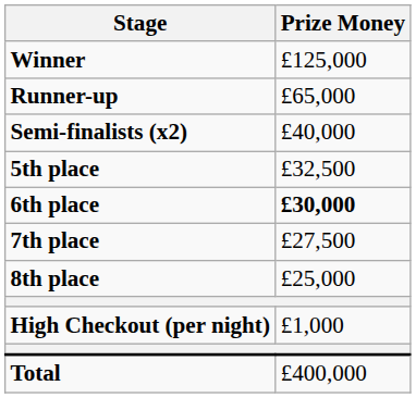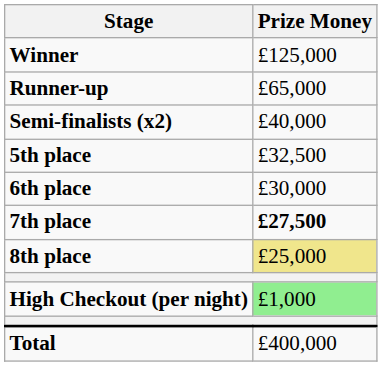6th place | Prize Money: bold -> normal
7th place | Prize Money: normal -> bold
8th place | Prize Money: no background -> khaki background
High Checkout (per night) | Prize Money: no background -> lightgreen background
